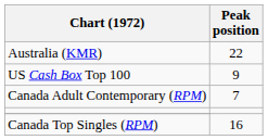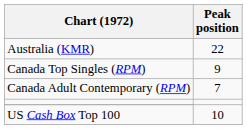row 3 | Chart (1972): US Cash Box Top 100 -> Canada Top Singles (RPM)
row 6 | Chart (1972): Canada Top Singles (RPM) -> US Cash Box Top 100
row 6 | Peak position: 16 -> 10
